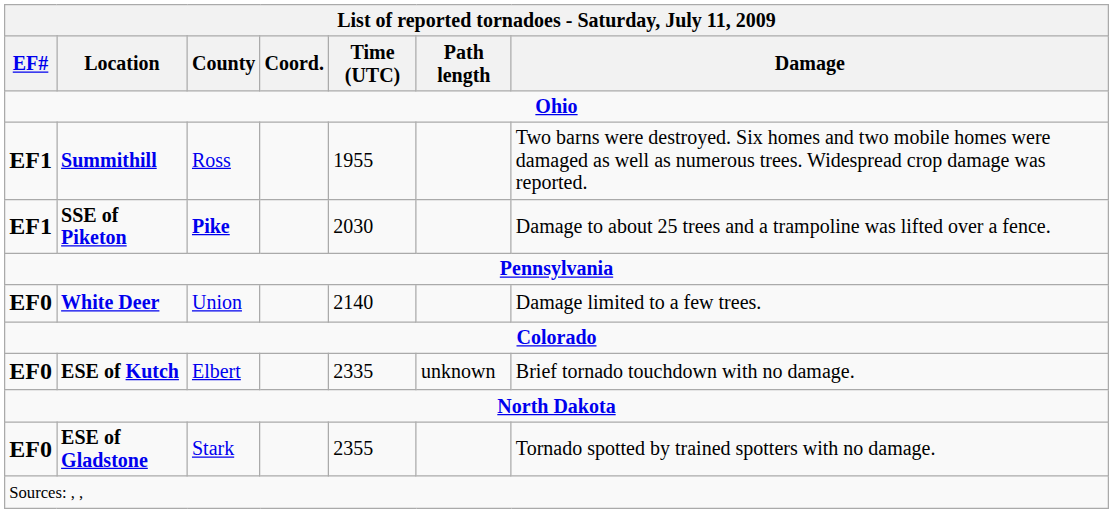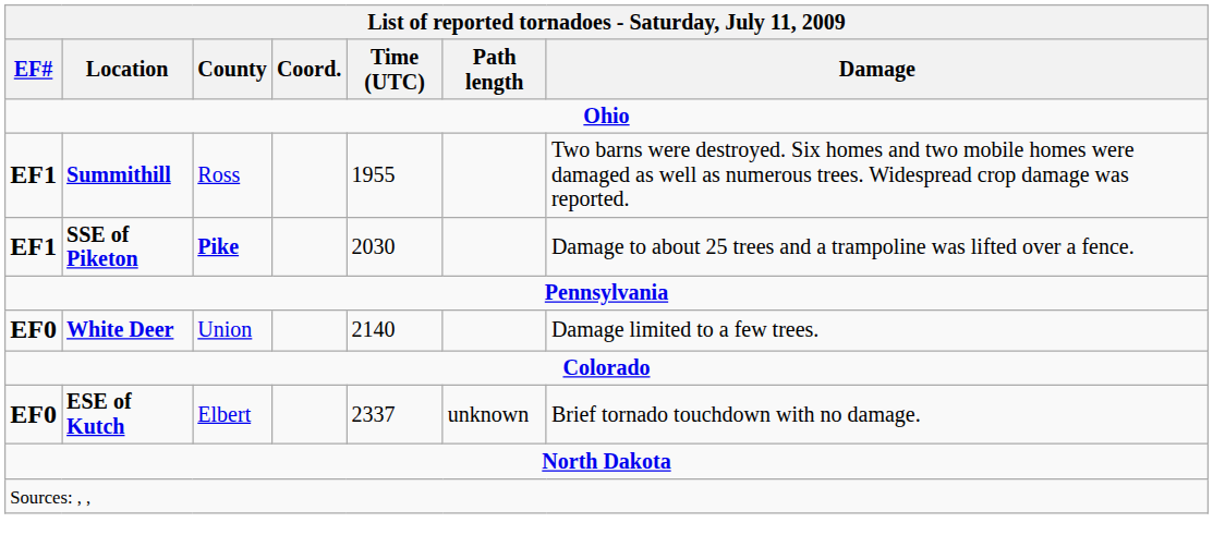ESE of Kutch | Time (UTC): 2335 -> 2337
- row: EF0 | ESE of Gladstone | Stark | 2355 | Tornado spotted by trained spotters with no damage.
